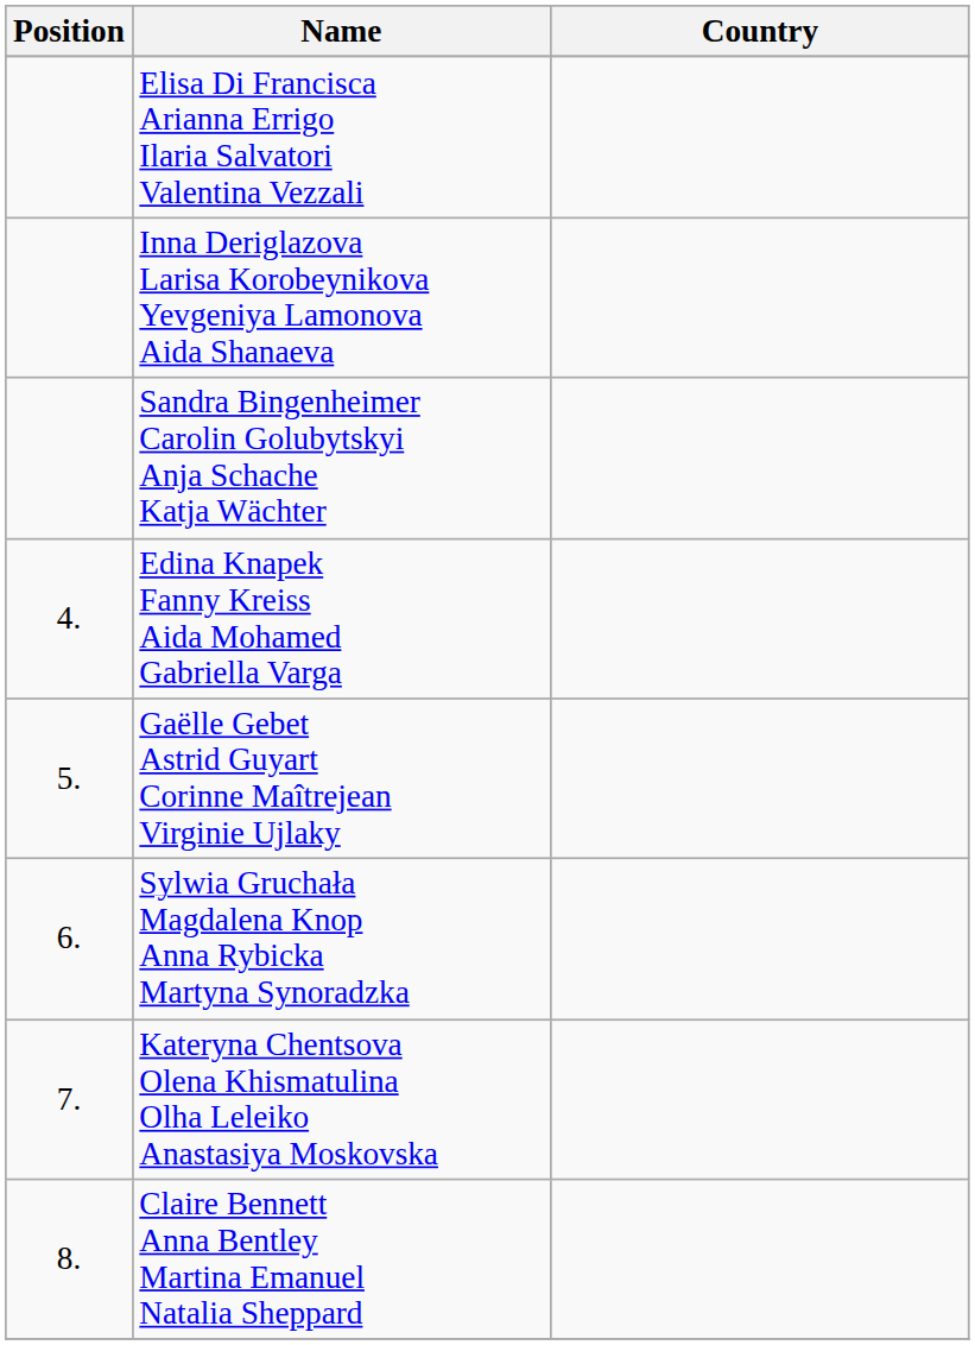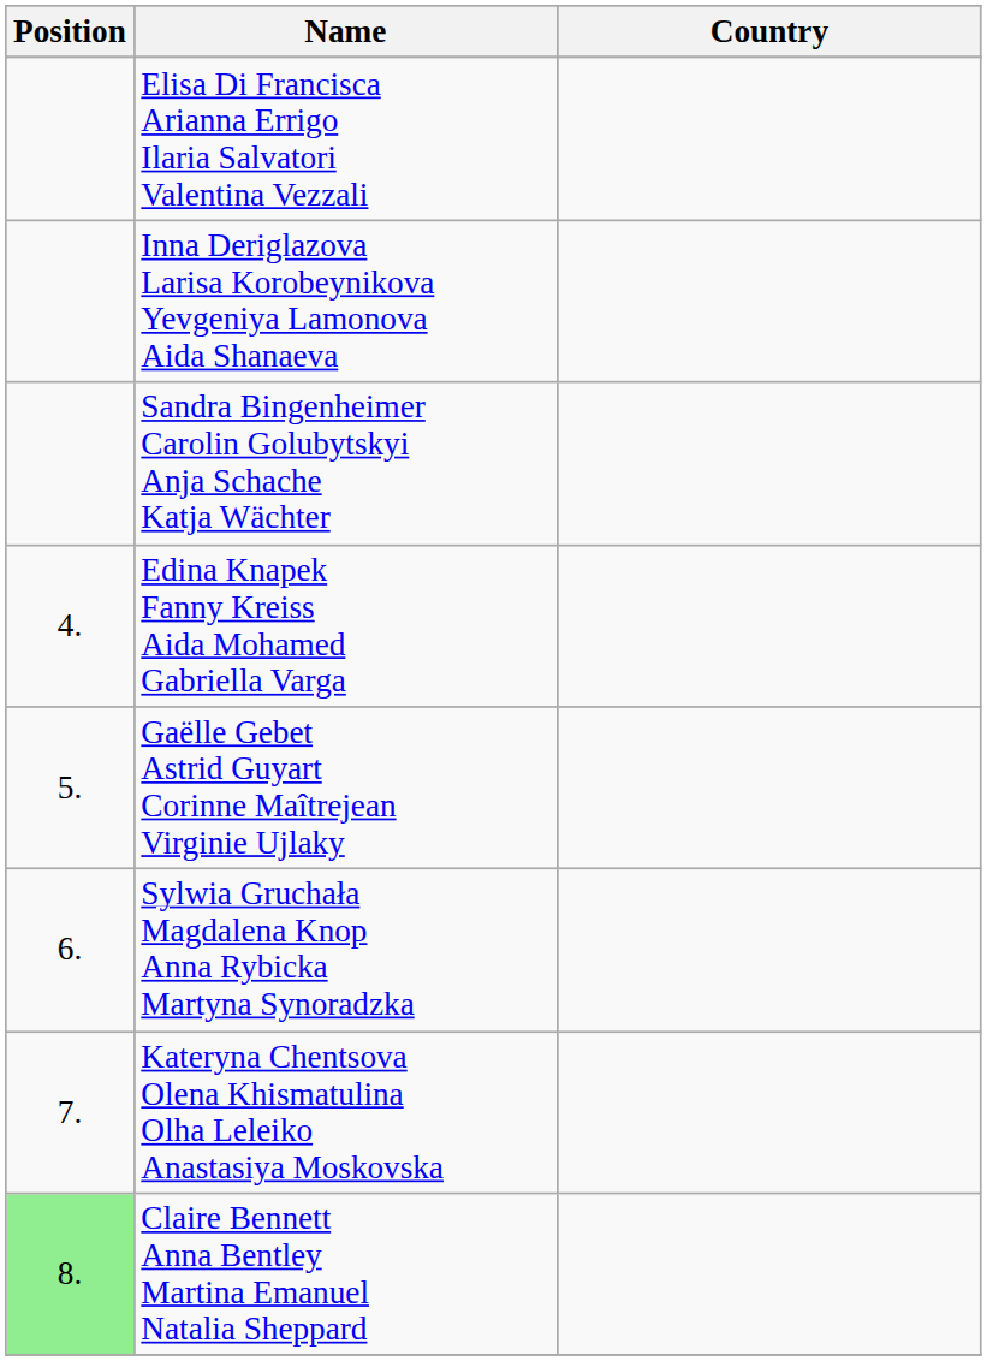Claire Bennett Anna Bentley Martina Emanuel Natalia Sheppard | Position: no background -> lightgreen background
